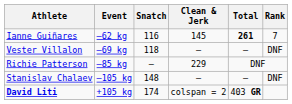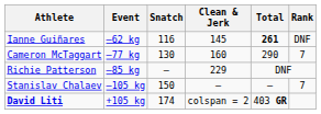Ianne Guiñares | Rank: 7 -> DNF
- row: Vester Villalon | –69 kg | 118 | – | – | DNF
+ row: Cameron McTaggart | –77 kg | 130 | 160 | 290 | 7
Stanislav Chalaev | Snatch: 148 -> 150
Stanislav Chalaev | Rank: DNF -> 7
